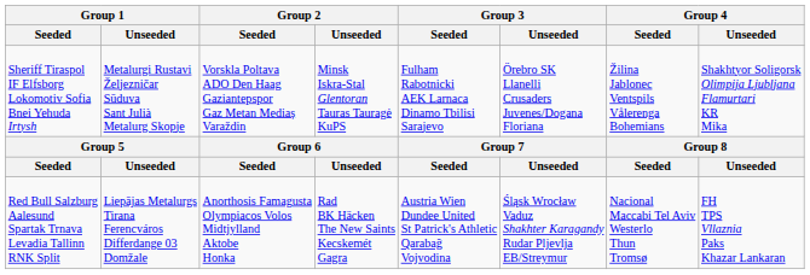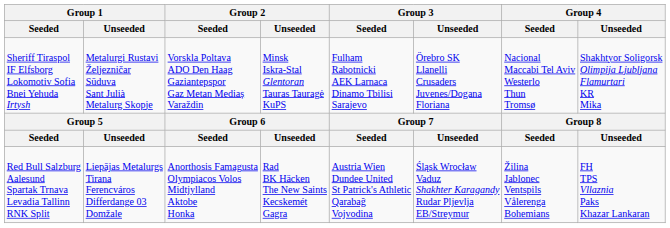row 3 | Group 4 / Seeded: Žilina Jablonec Ventspils Vålerenga Bohemians -> Nacional Maccabi Tel Aviv Westerlo Thun Tromsø
row 6 | Group 4 / Seeded: Nacional Maccabi Tel Aviv Westerlo Thun Tromsø -> Žilina Jablonec Ventspils Vålerenga Bohemians
